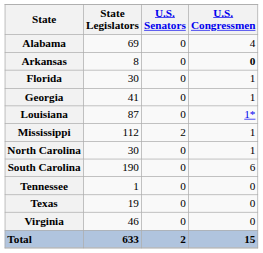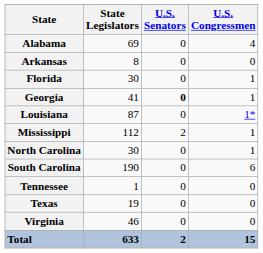Arkansas | U.S. Congressmen: bold -> normal
Georgia | U.S. Senators: normal -> bold
